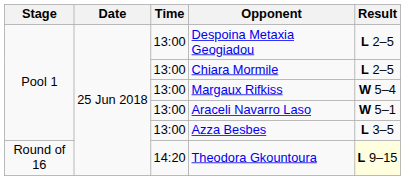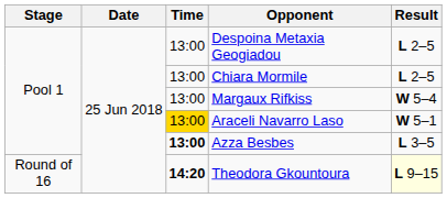Araceli Navarro Laso | Time: no background -> gold background
Azza Besbes | Time: normal -> bold
Theodora Gkountoura | Time: normal -> bold
